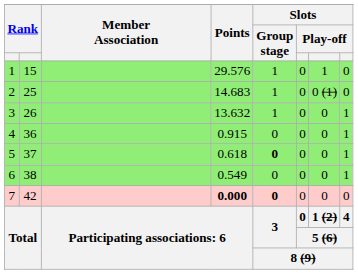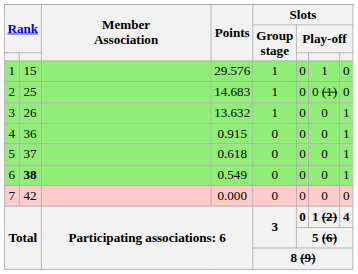5 | Slots / Group stage: bold -> normal
6 | column 2: normal -> bold
7 | Points: bold -> normal
7 | Slots / Group stage: bold -> normal
